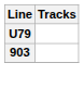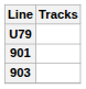+ row: 901
